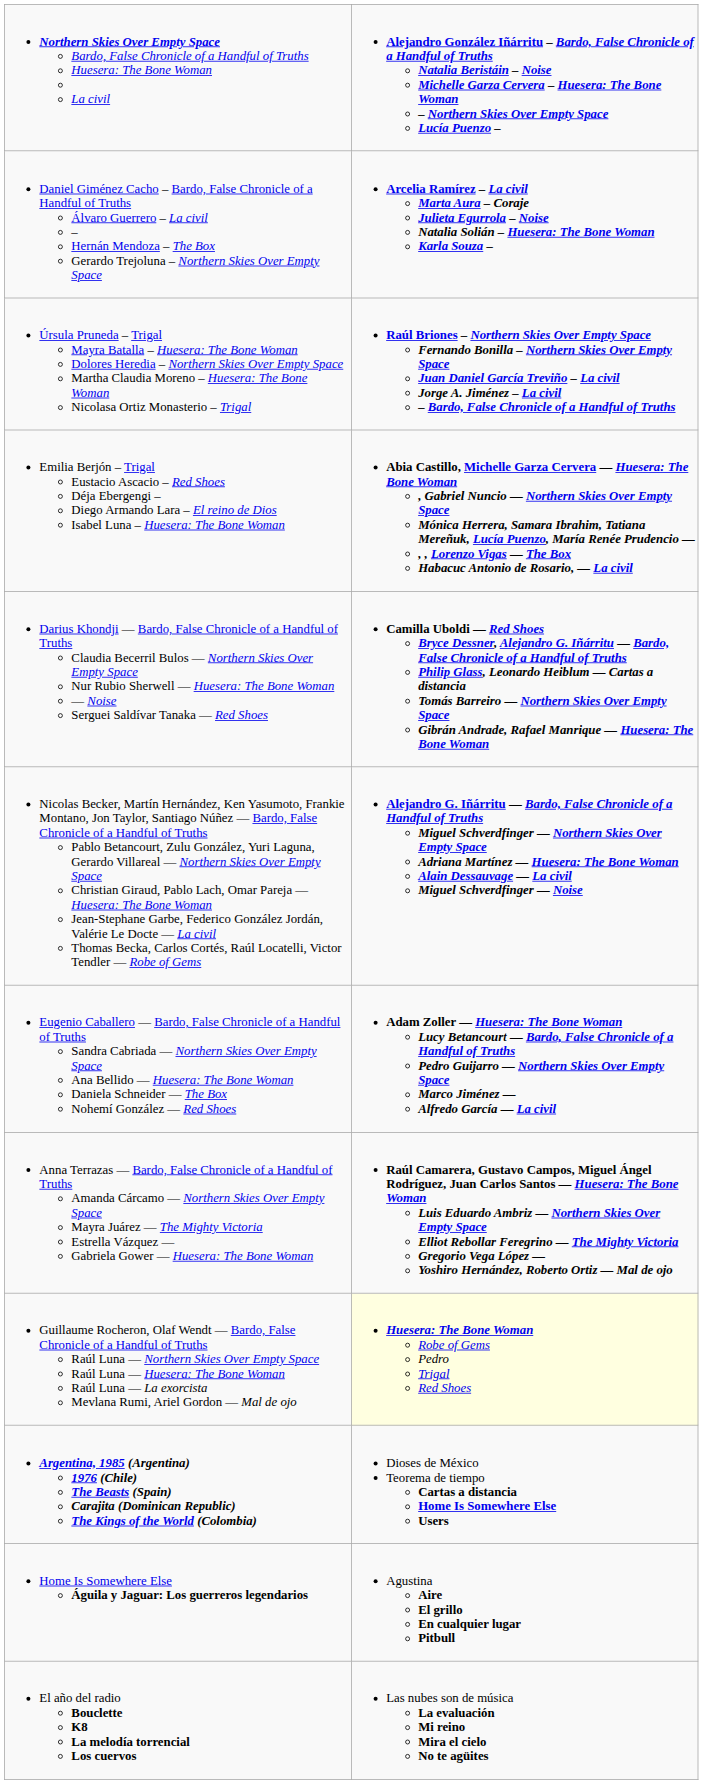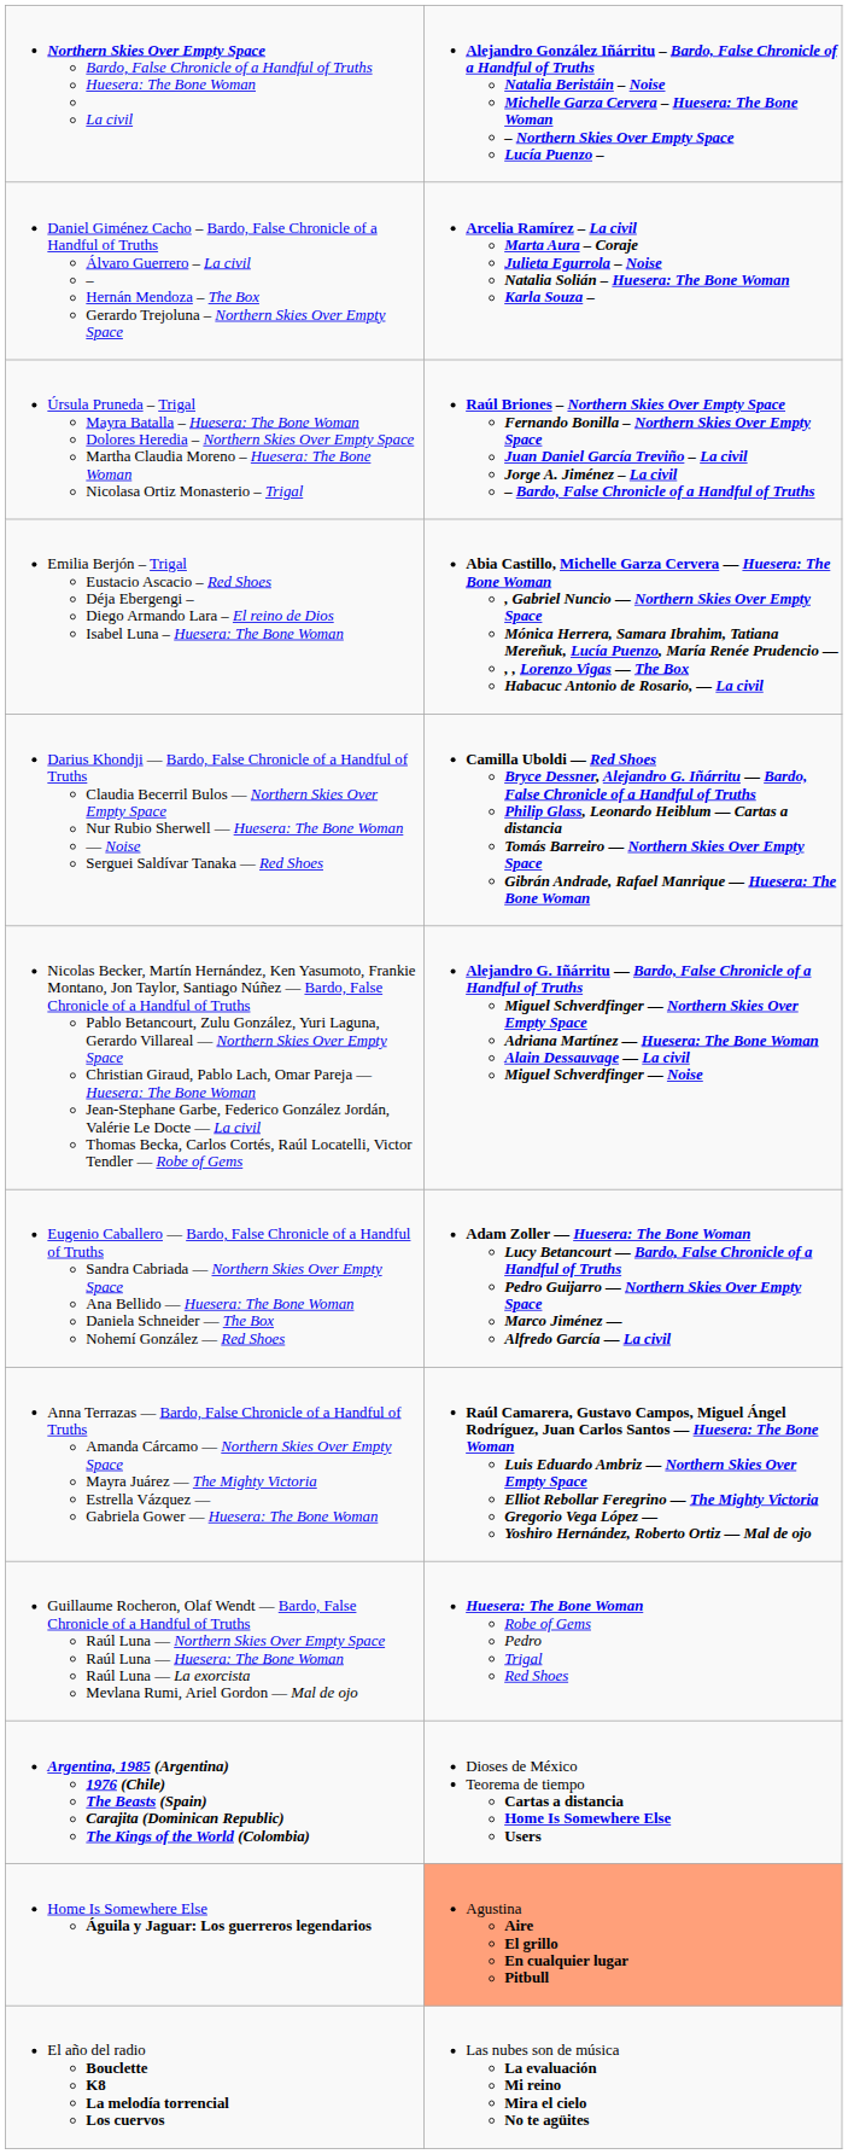row 9 | column 2: lightyellow background -> no background
row 11 | column 2: no background -> lightsalmon background
